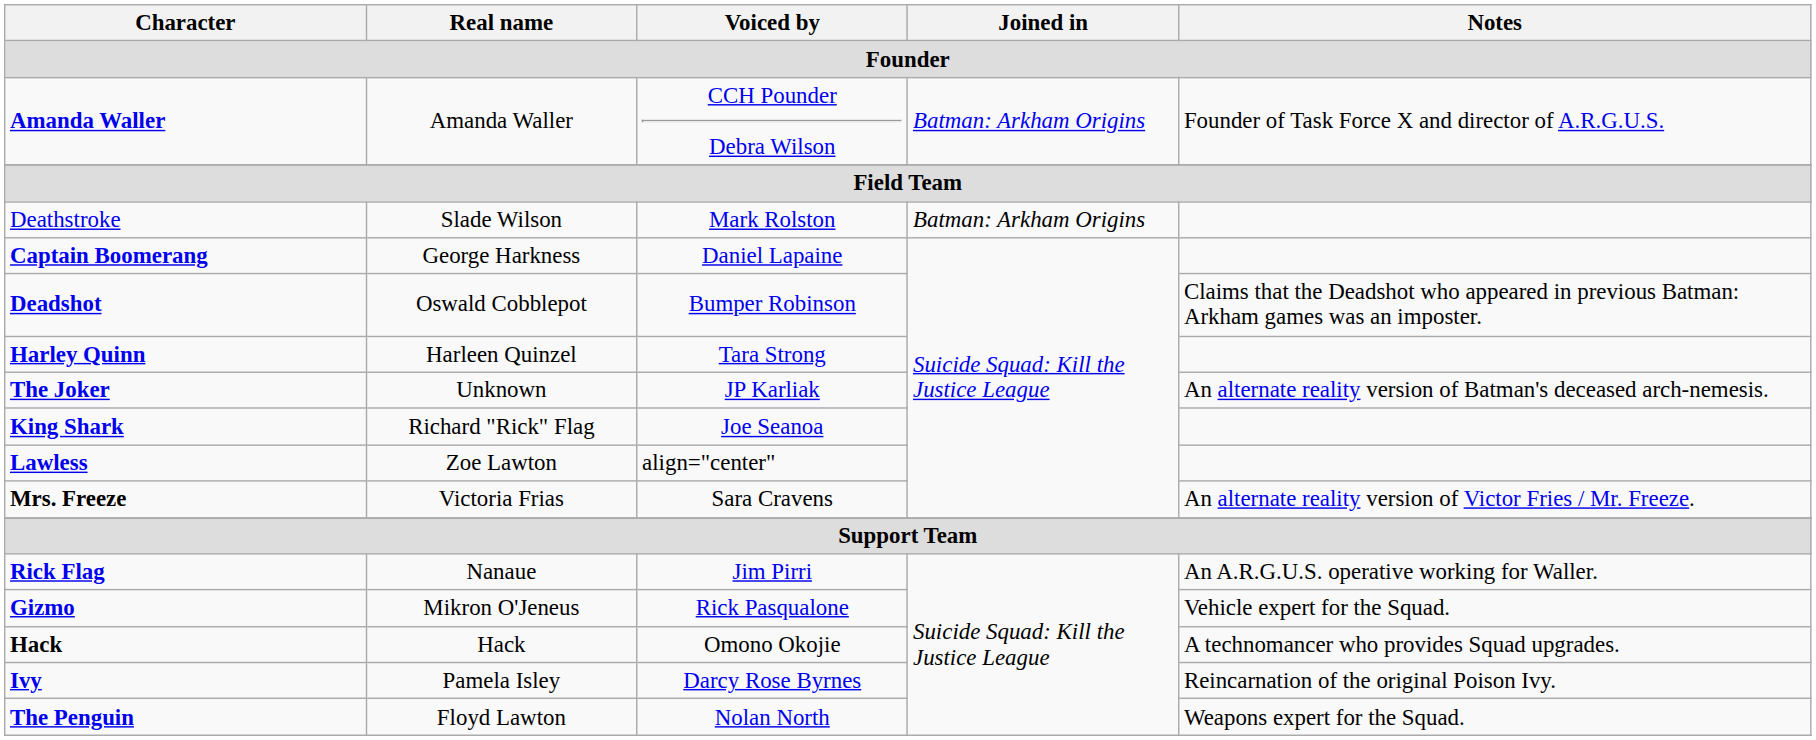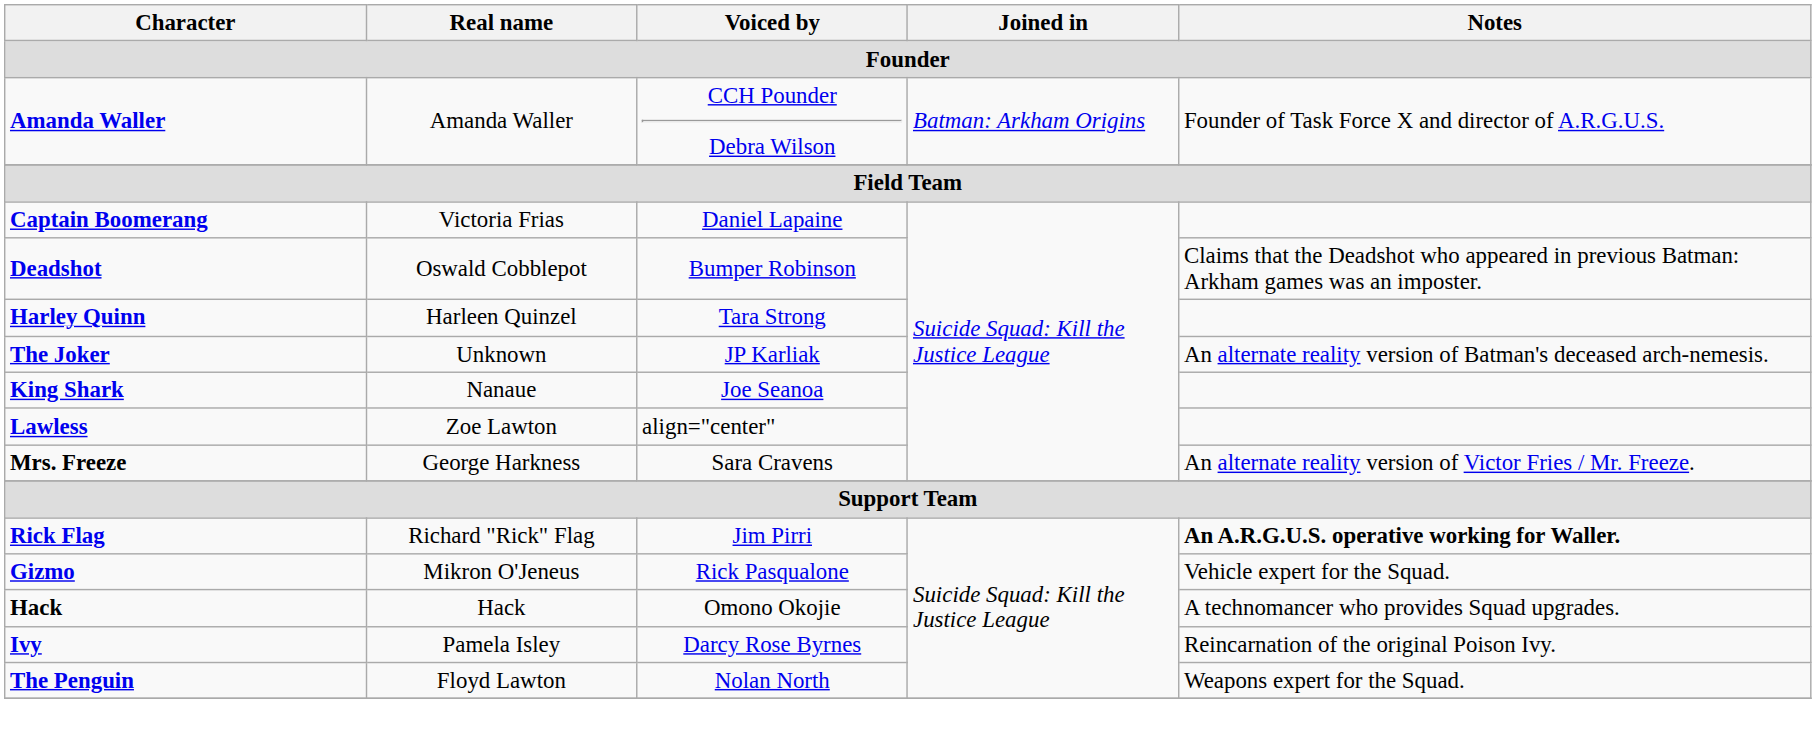- row: Deathstroke | Slade Wilson | Mark Rolston | Batman: Arkham Origins
Captain Boomerang | Real name: George Harkness -> Victoria Frias
King Shark | Real name: Richard "Rick" Flag -> Nanaue
Mrs. Freeze | Real name: Victoria Frias -> George Harkness
Rick Flag | Real name: Nanaue -> Richard "Rick" Flag
Rick Flag | Notes: normal -> bold
